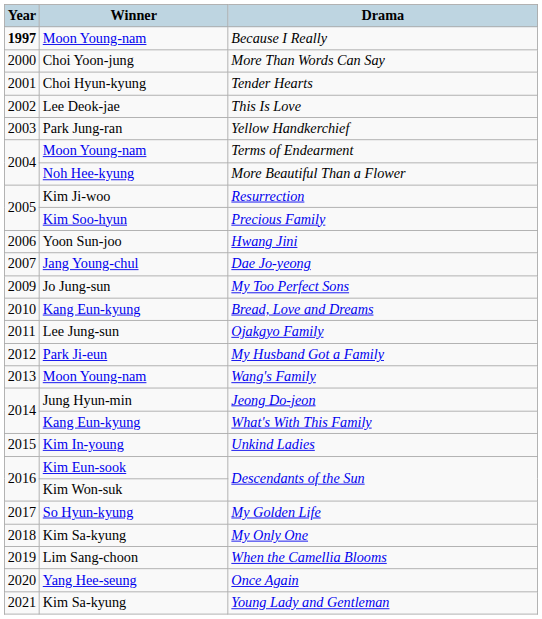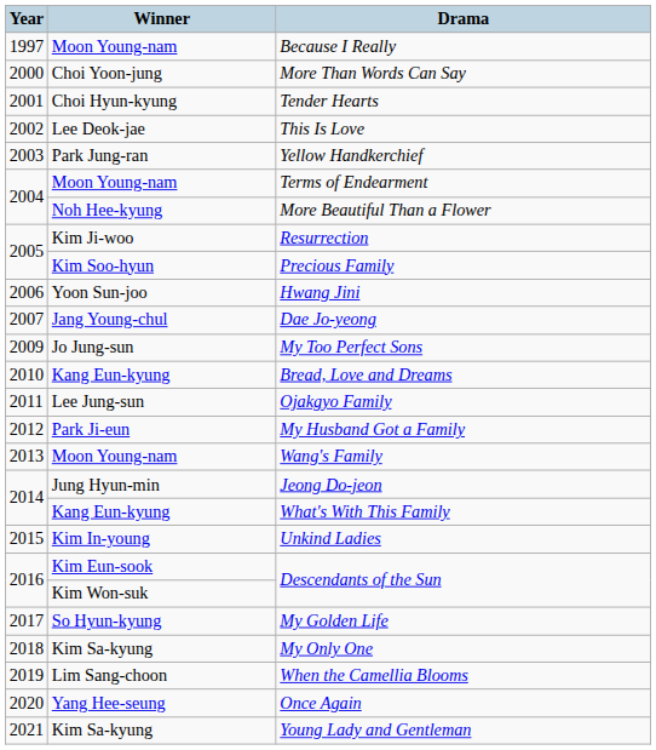Because I Really | Year: bold -> normal
